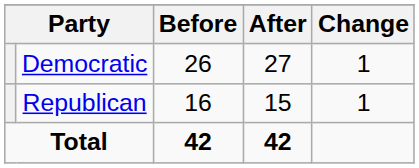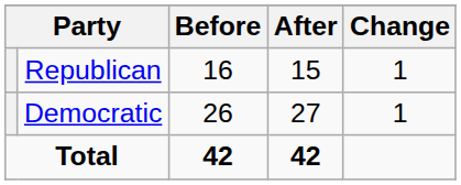rows swapped: Democratic <-> Republican
